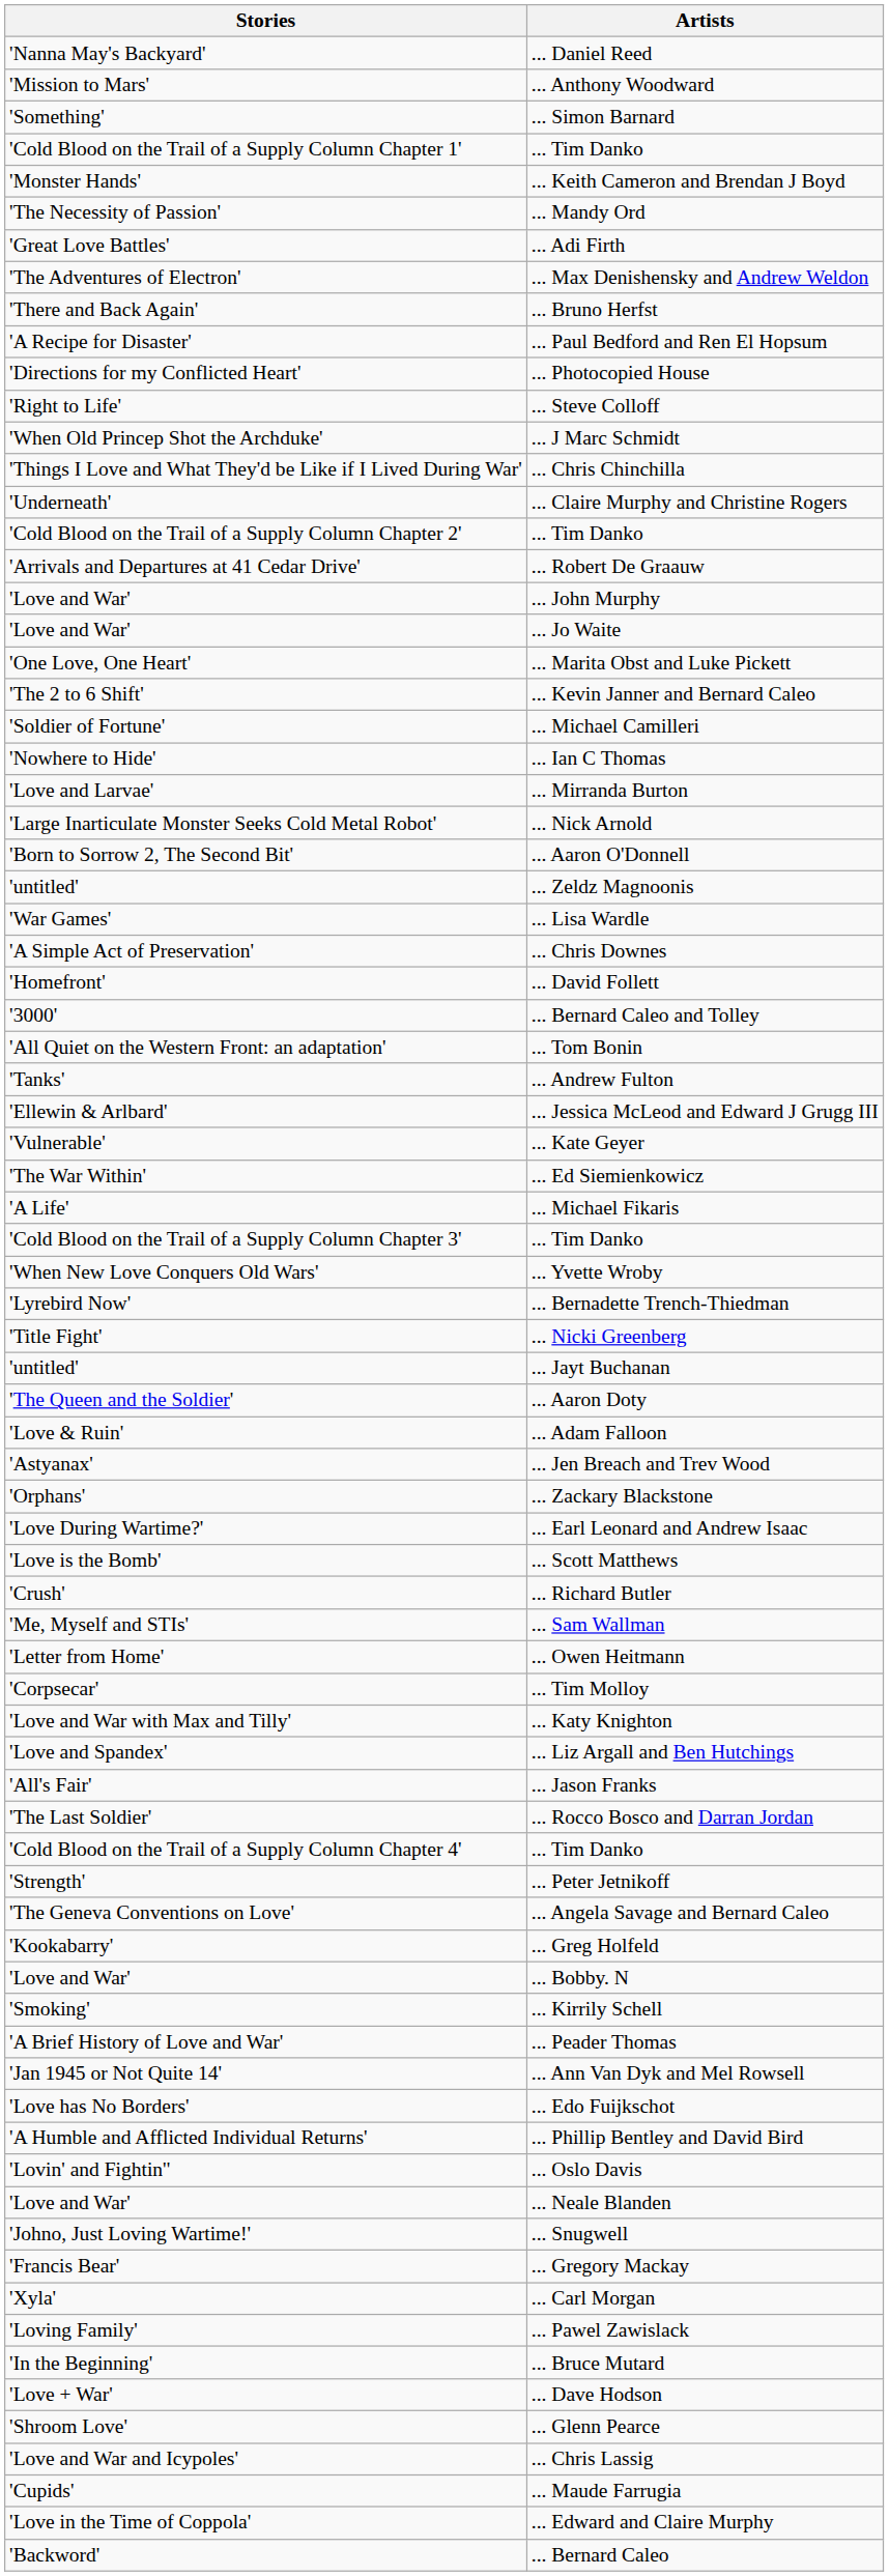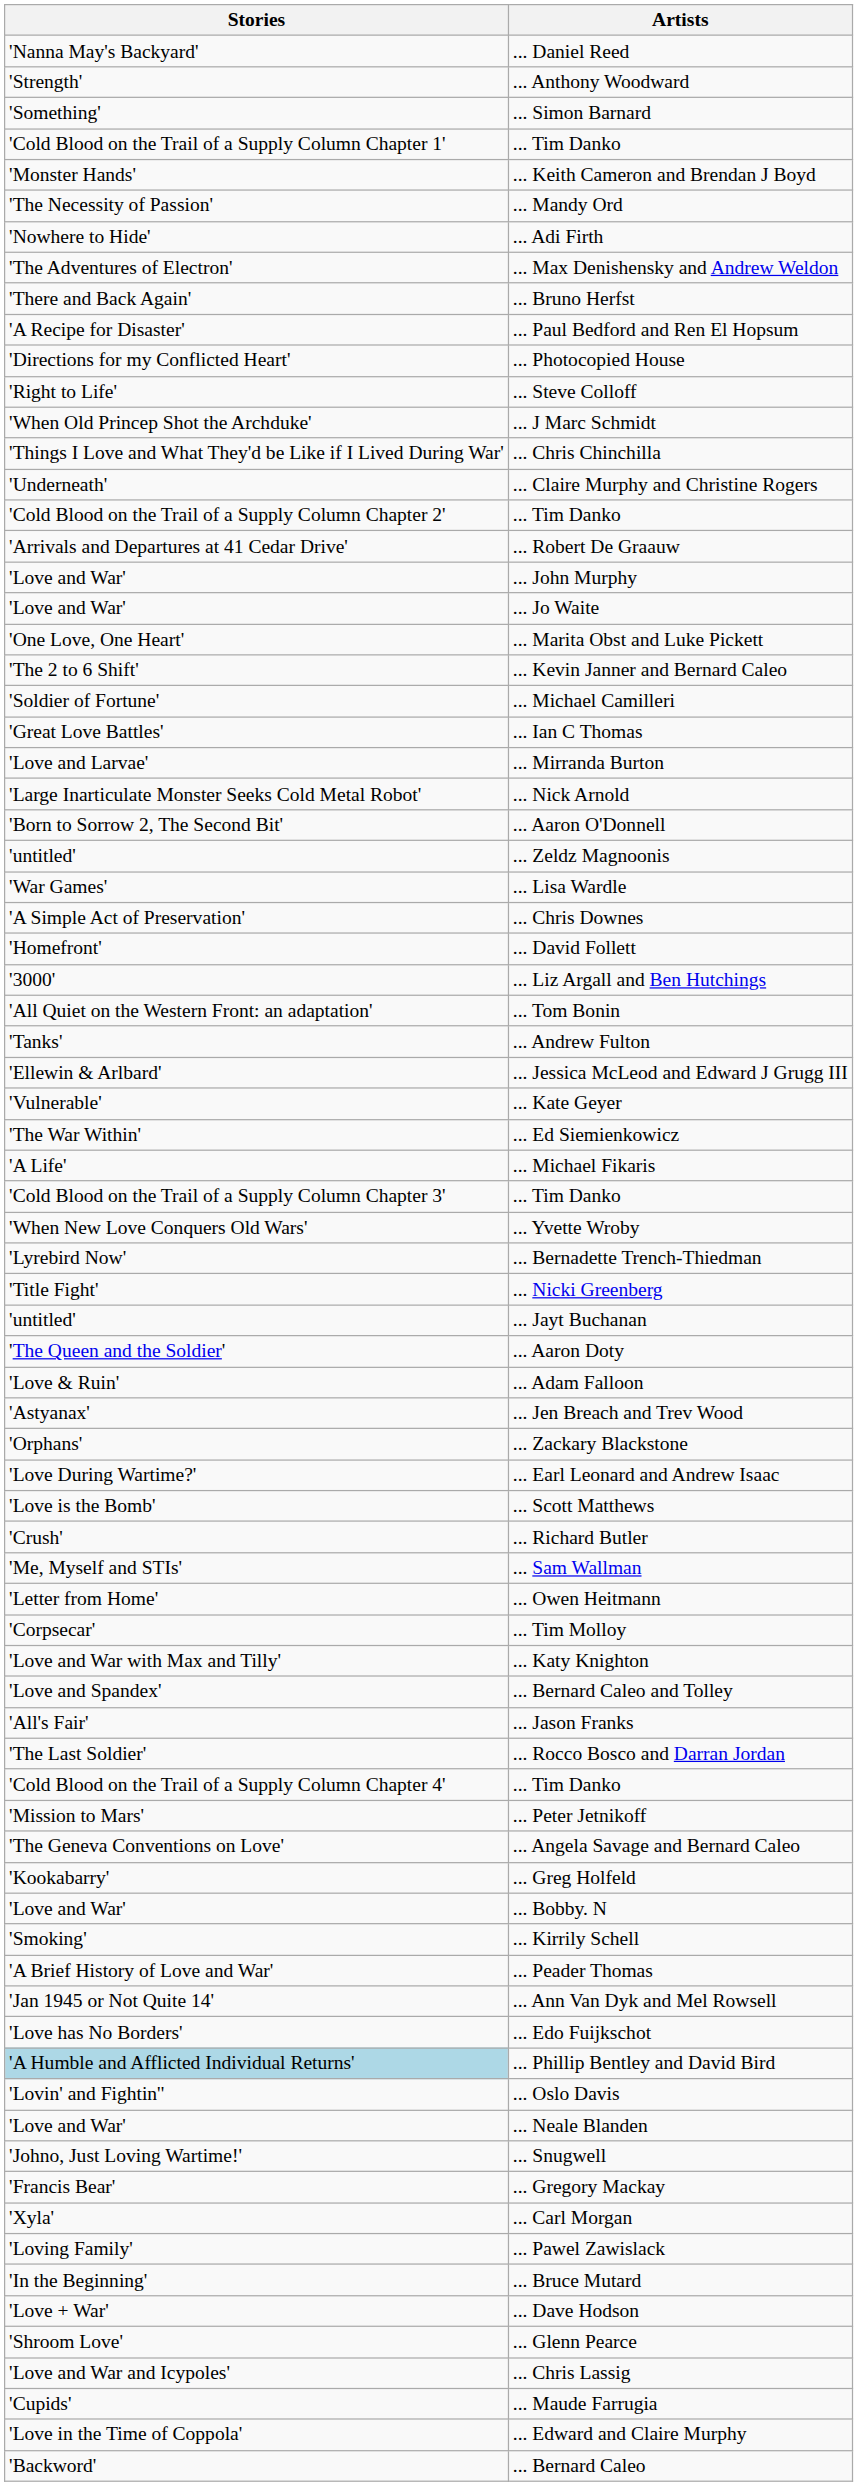row 3 | Stories: 'Mission to Mars' -> 'Strength'
row 8 | Stories: 'Great Love Battles' -> 'Nowhere to Hide'
row 24 | Stories: 'Nowhere to Hide' -> 'Great Love Battles'
row 32 | Artists: ... Bernard Caleo and Tolley -> ... Liz Argall and Ben Hutchings
row 55 | Artists: ... Liz Argall and Ben Hutchings -> ... Bernard Caleo and Tolley
row 59 | Stories: 'Strength' -> 'Mission to Mars'
row 67 | Stories: no background -> lightblue background
